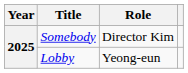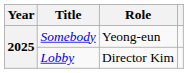Somebody | Role: Director Kim -> Yeong-eun
Lobby | Role: Yeong-eun -> Director Kim
